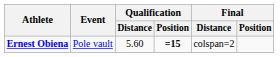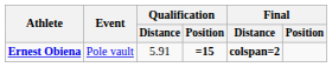Ernest Obiena | Qualification / Distance: 5.60 -> 5.91
Ernest Obiena | Final / Distance: normal -> bold
